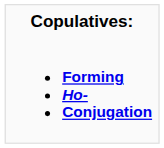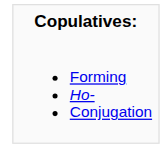row 2 | column 1: bold -> normal
